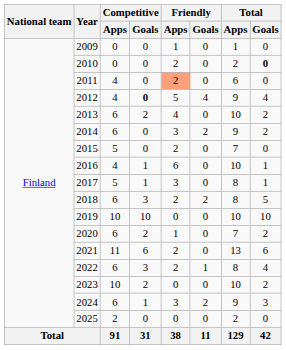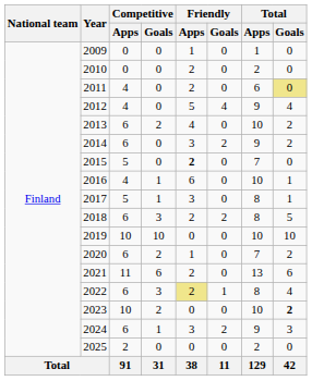2010 | Total / Goals: bold -> normal
2011 | Friendly / Apps: lightsalmon background -> no background
2011 | Total / Goals: no background -> khaki background
2012 | Competitive / Goals: bold -> normal
2015 | Friendly / Apps: normal -> bold
2022 | Friendly / Apps: no background -> khaki background
2023 | Total / Goals: normal -> bold
